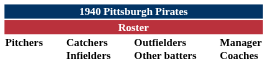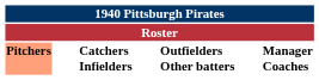Pitchers | column 1: no background -> lightsalmon background
